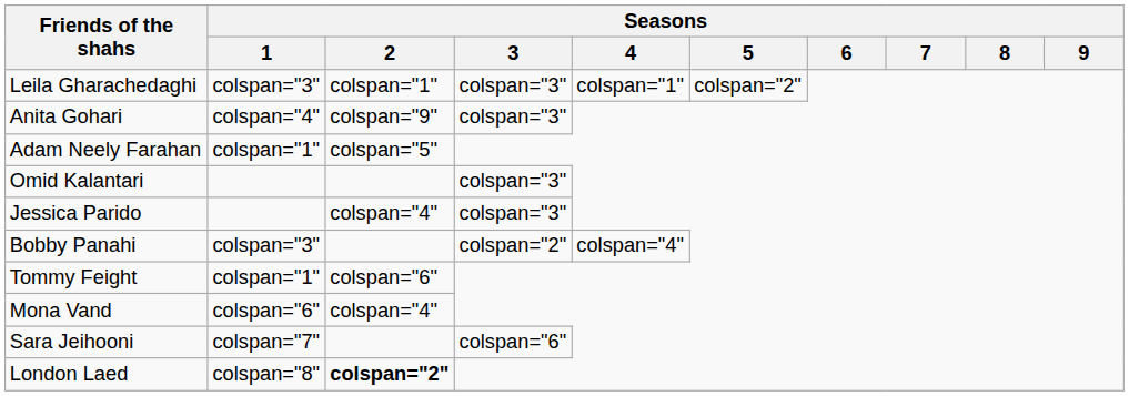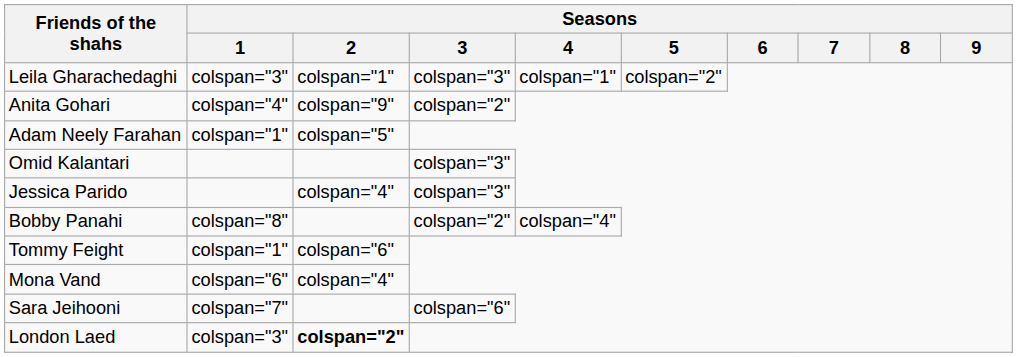Anita Gohari | Seasons / 3: colspan="3" -> colspan="2"
Bobby Panahi | Seasons / 1: colspan="3" -> colspan="8"
London Laed | Seasons / 1: colspan="8" -> colspan="3"
